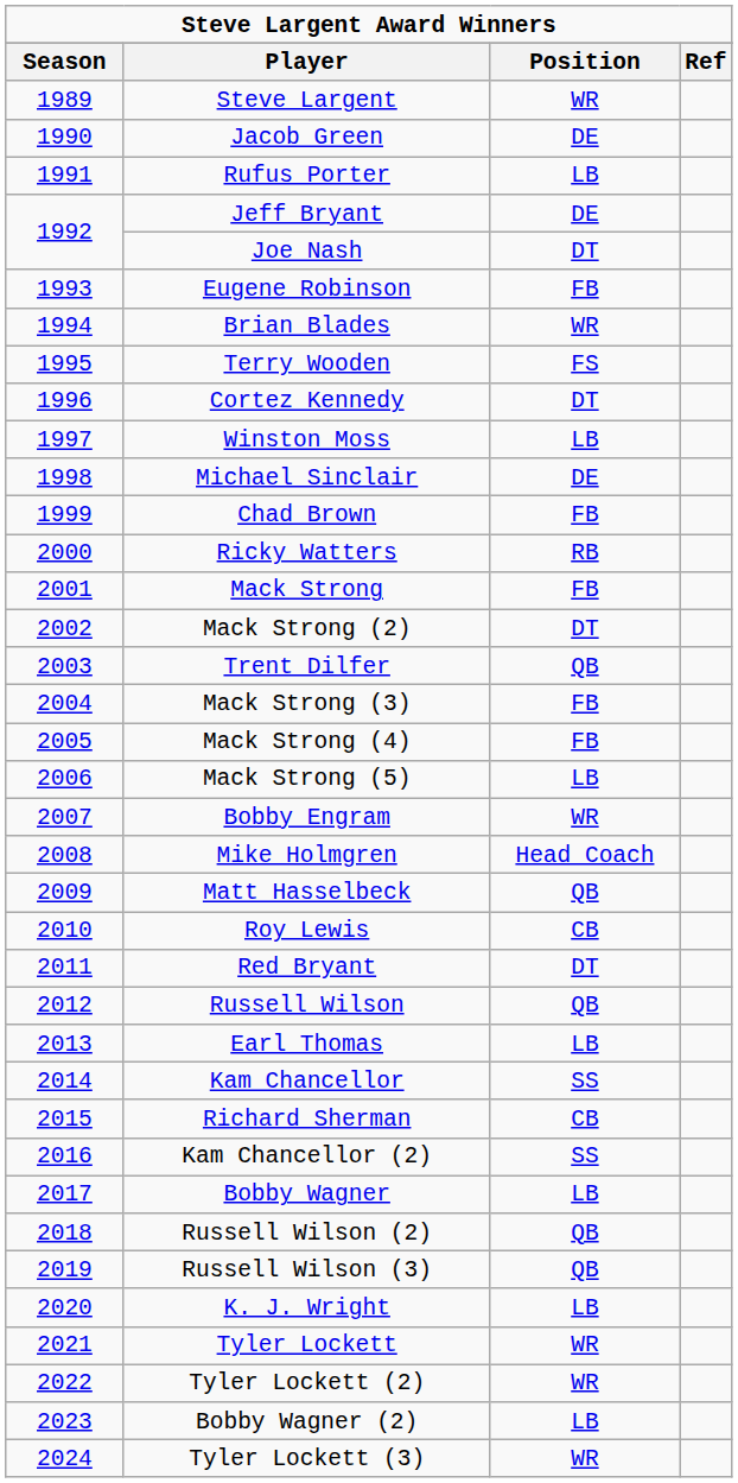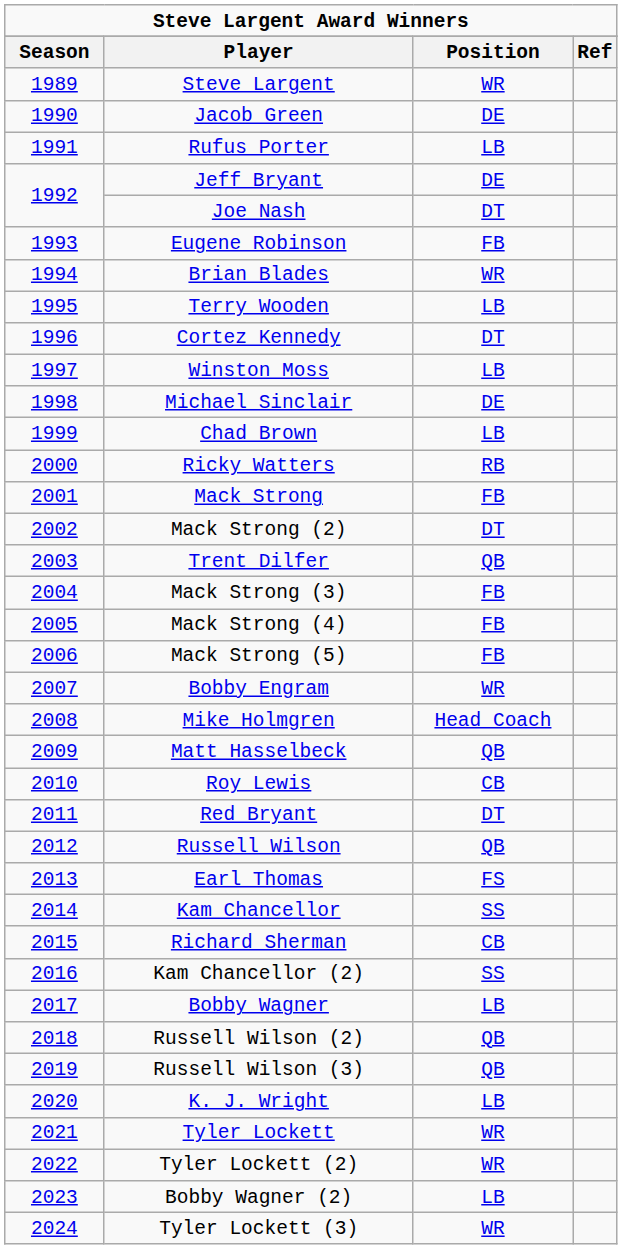Terry Wooden | column 3: FS -> LB
Chad Brown | column 3: FB -> LB
Mack Strong (5) | column 3: LB -> FB
Earl Thomas | column 3: LB -> FS
